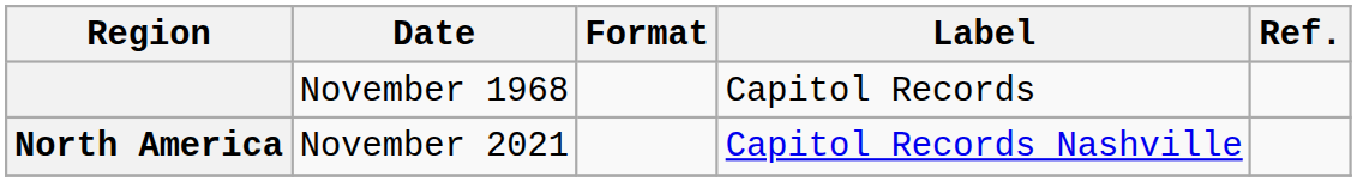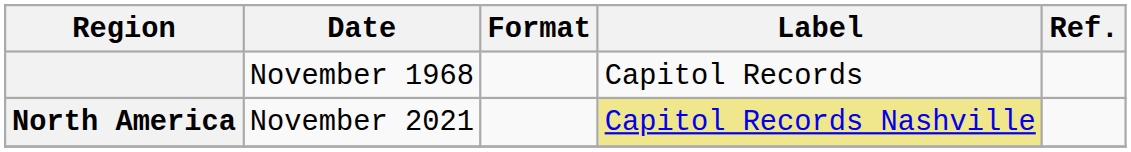North America | Label: no background -> khaki background
